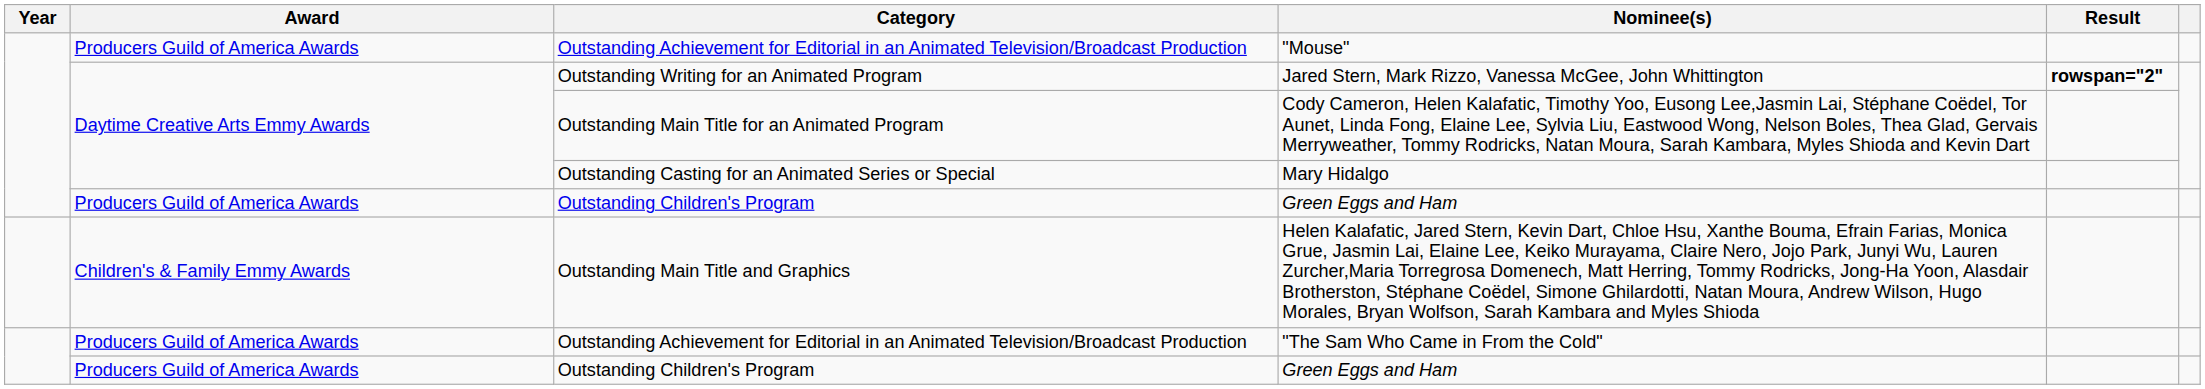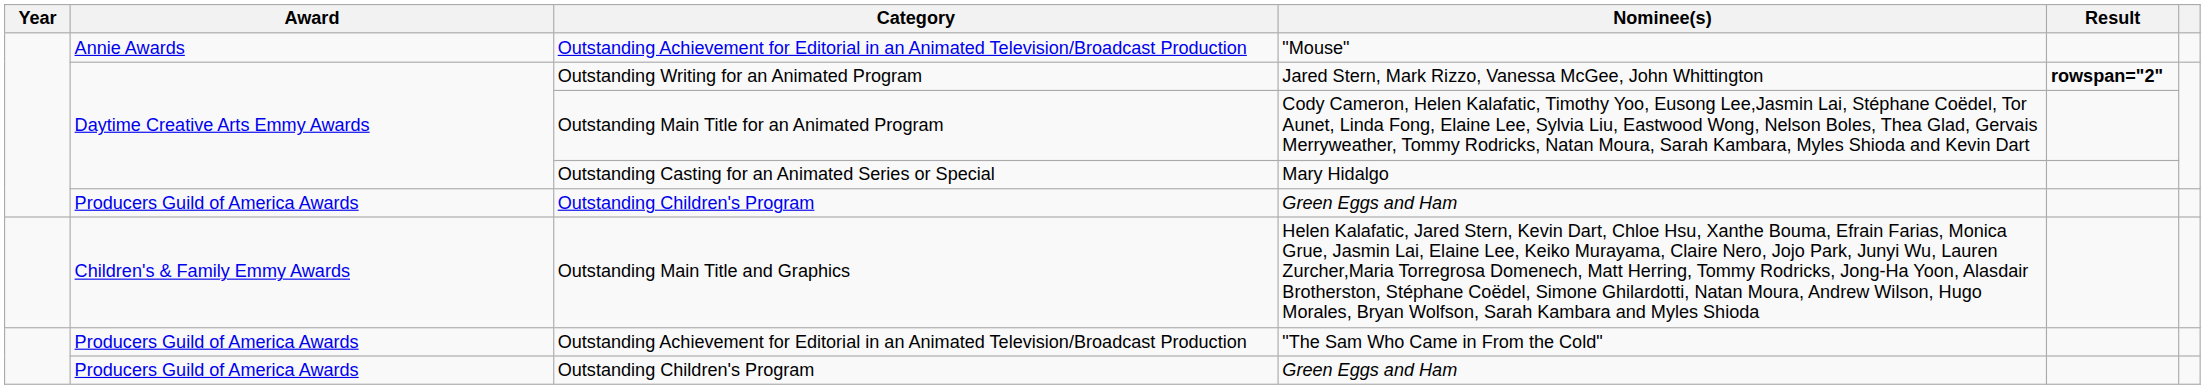"Mouse" | Award: Producers Guild of America Awards -> Annie Awards
